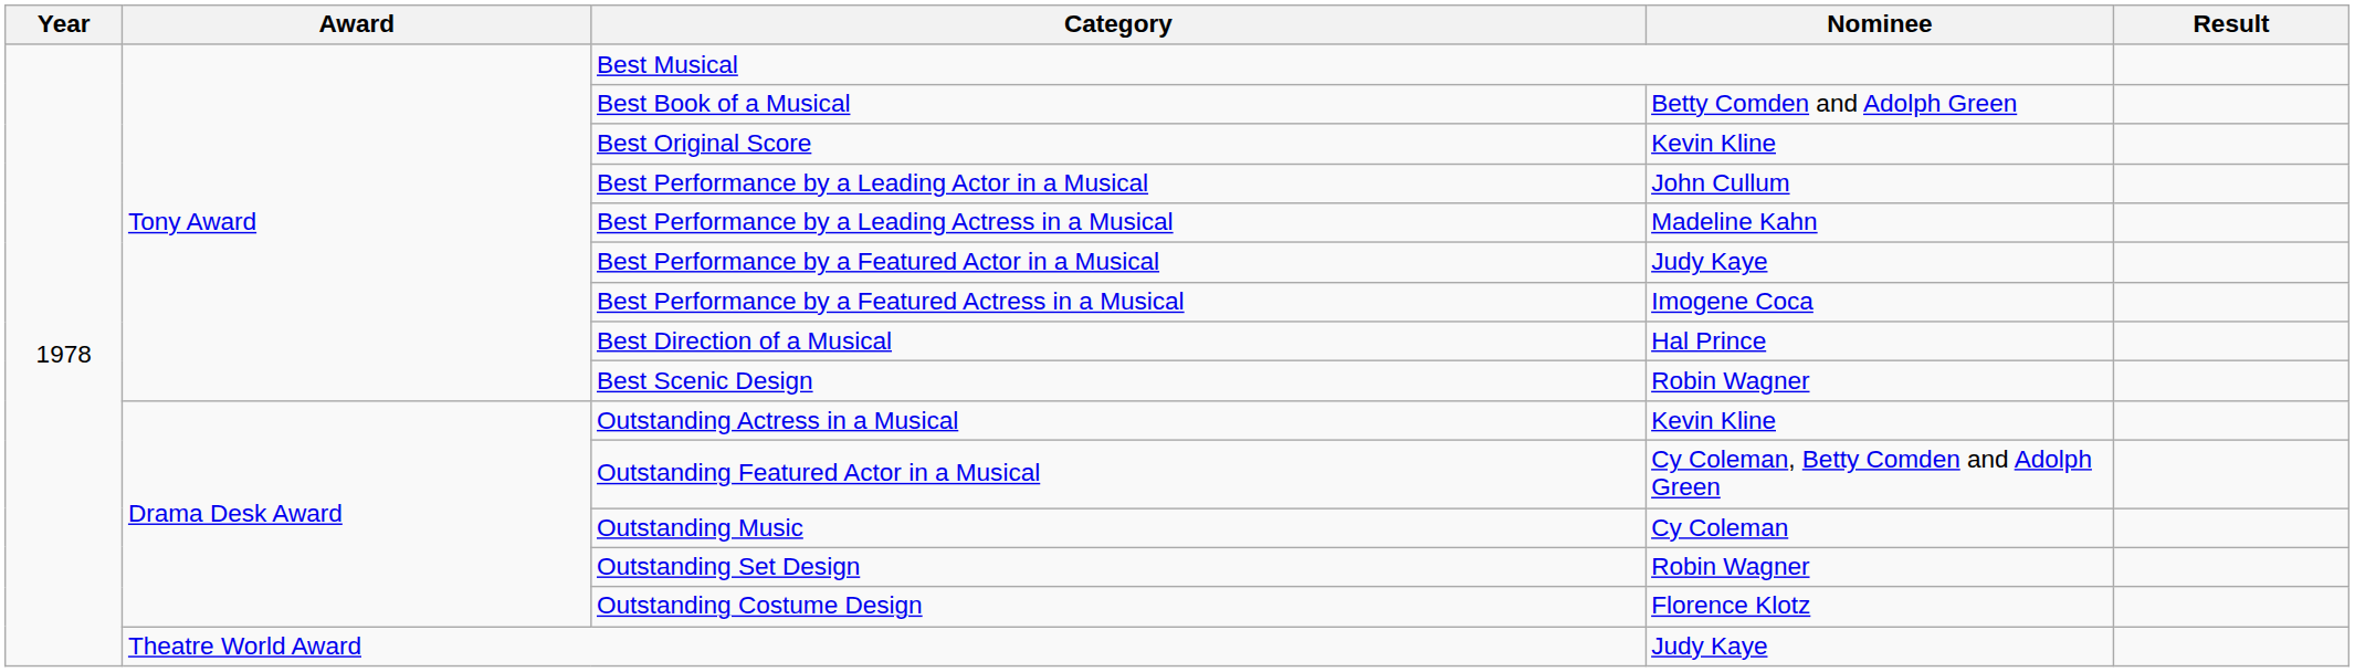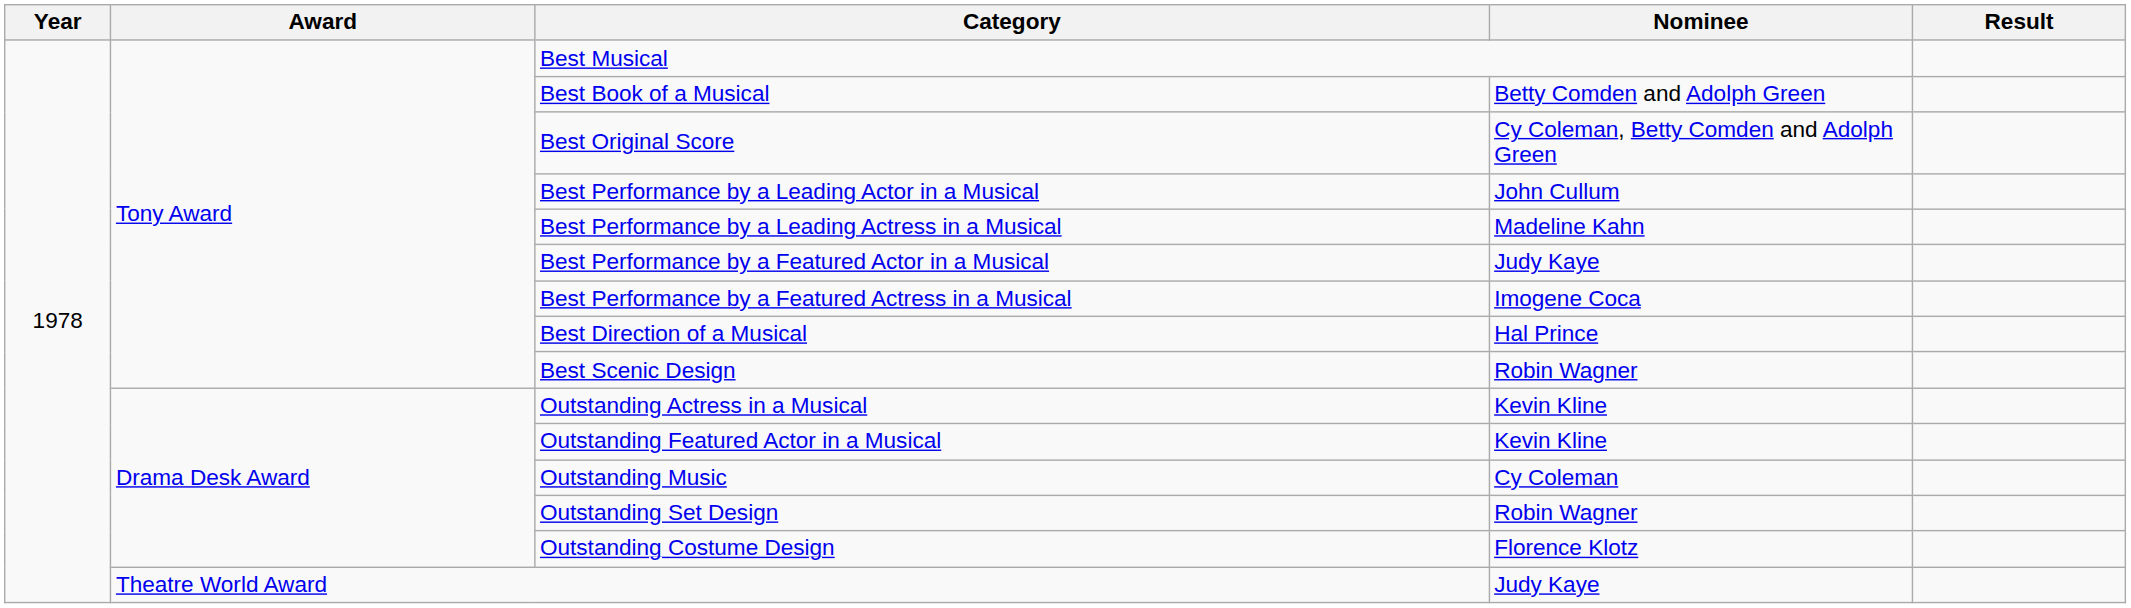Best Original Score | Nominee: Kevin Kline -> Cy Coleman, Betty Comden and Adolph Green
Outstanding Featured Actor in a Musical | Nominee: Cy Coleman, Betty Comden and Adolph Green -> Kevin Kline
